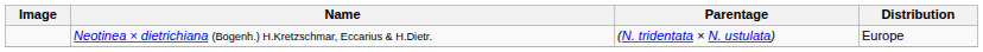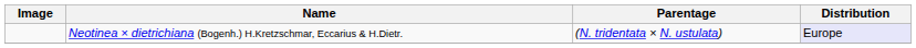row 2 | Distribution: no background -> lavender background
